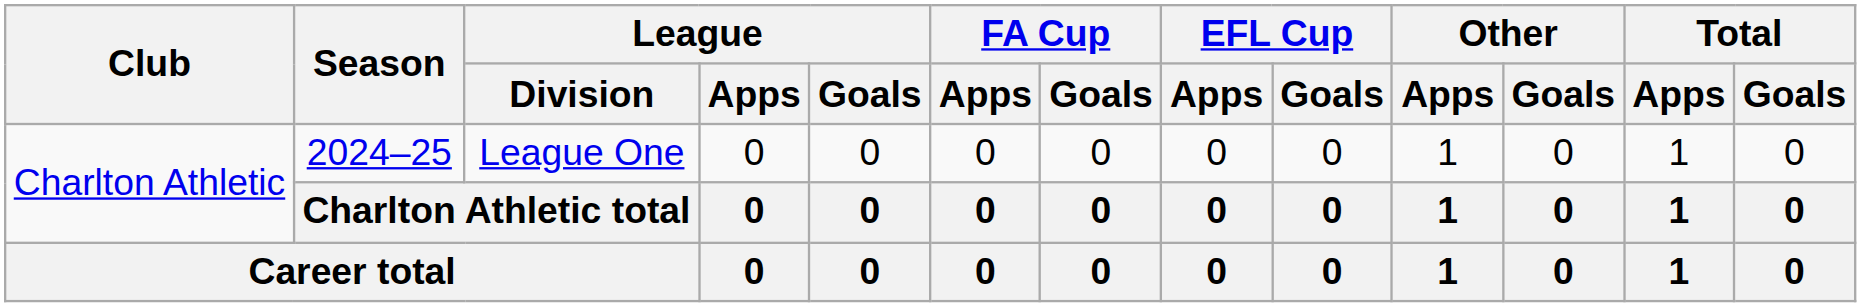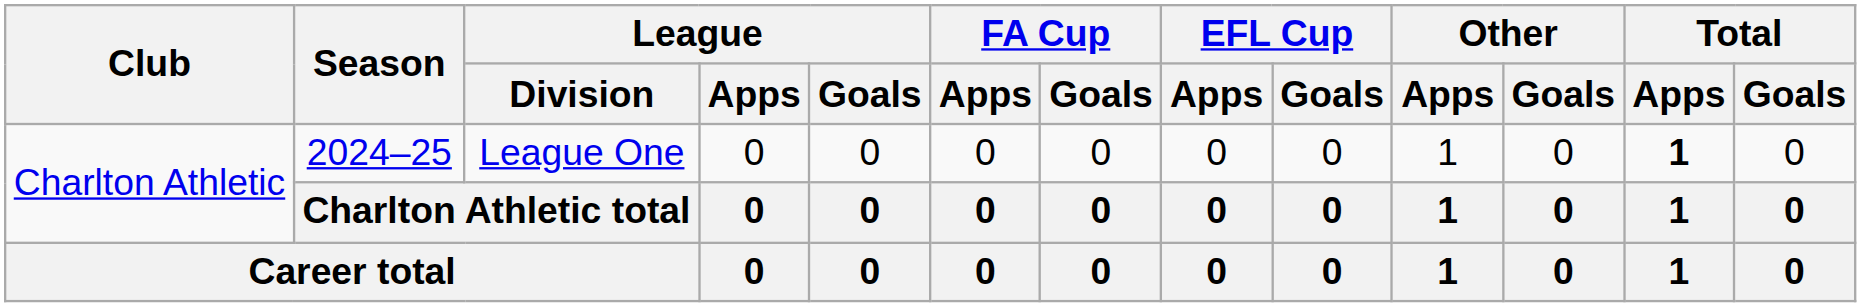Charlton Athletic / League One | Total / Apps: normal -> bold
